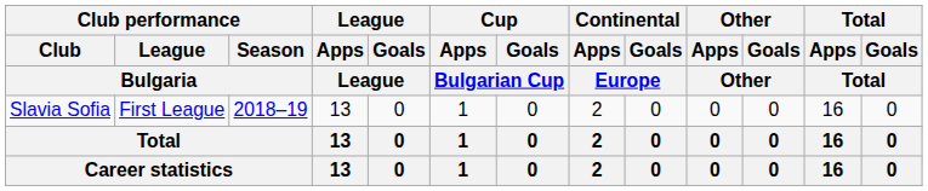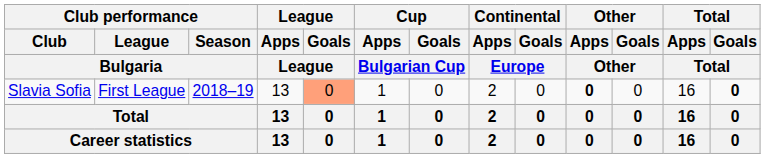Slavia Sofia | League / Goals / League: no background -> lightsalmon background
Slavia Sofia | Other / Apps / Other: normal -> bold
Slavia Sofia | Total / Goals / Total: normal -> bold
